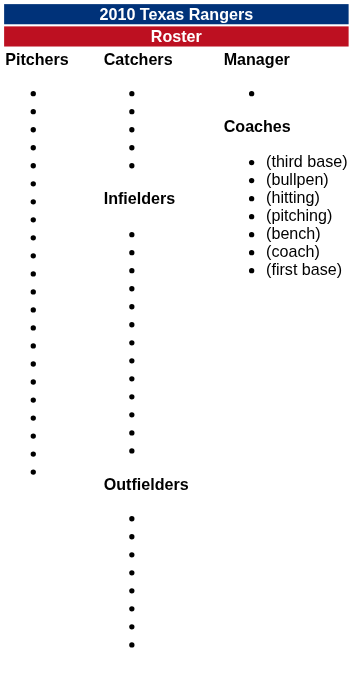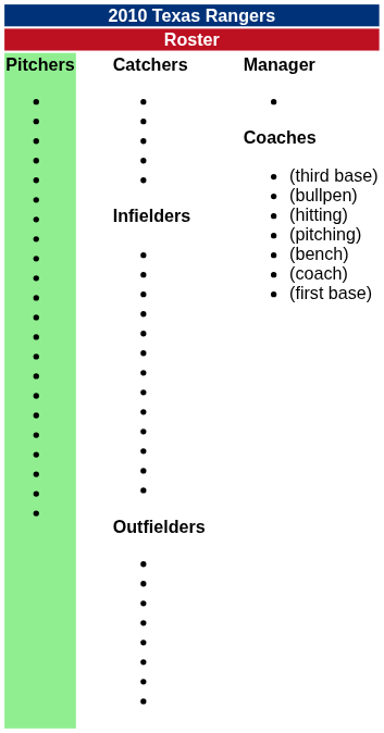Pitchers | column 1: no background -> lightgreen background
